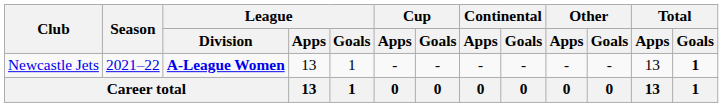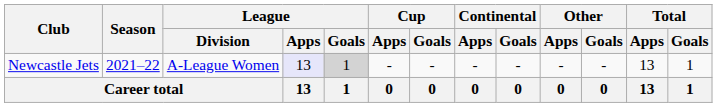Newcastle Jets | League / Division: bold -> normal
Newcastle Jets | League / Apps: no background -> lavender background
Newcastle Jets | League / Goals: no background -> lightgrey background
Newcastle Jets | Total / Goals: bold -> normal
